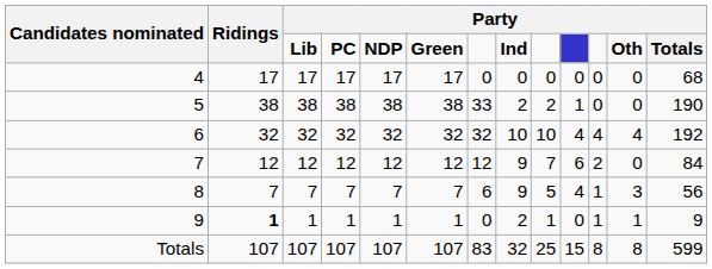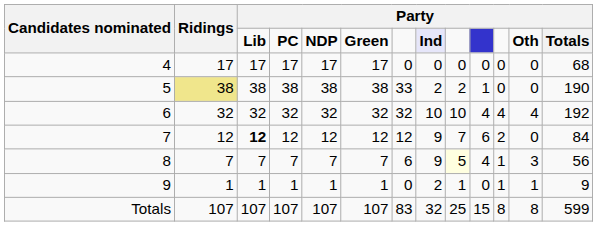row 2 | column 8: no background -> lavender background
row 4 | Ridings: no background -> khaki background
row 6 | column 3: normal -> bold
row 7 | column 9: no background -> lightyellow background
row 8 | Ridings: bold -> normal
